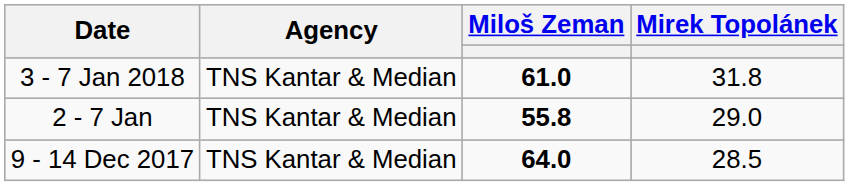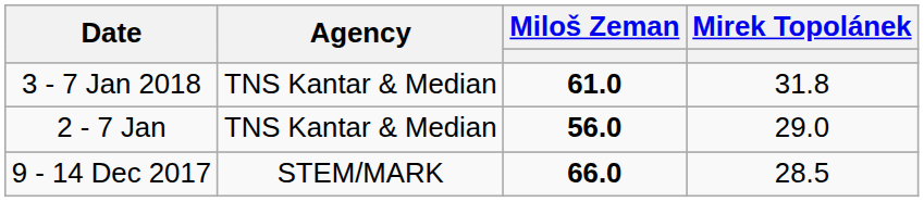2 - 7 Jan | Miloš Zeman: 55.8 -> 56.0
9 - 14 Dec 2017 | Agency: TNS Kantar & Median -> STEM/MARK
9 - 14 Dec 2017 | Miloš Zeman: 64.0 -> 66.0
